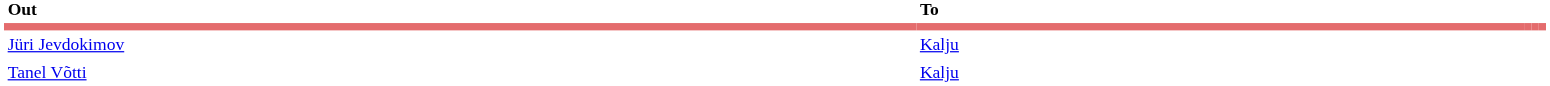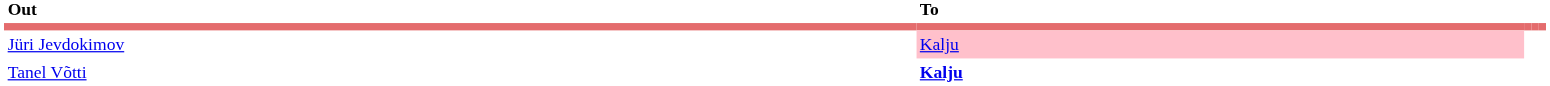Jüri Jevdokimov | To: no background -> pink background
Tanel Võtti | To: normal -> bold
